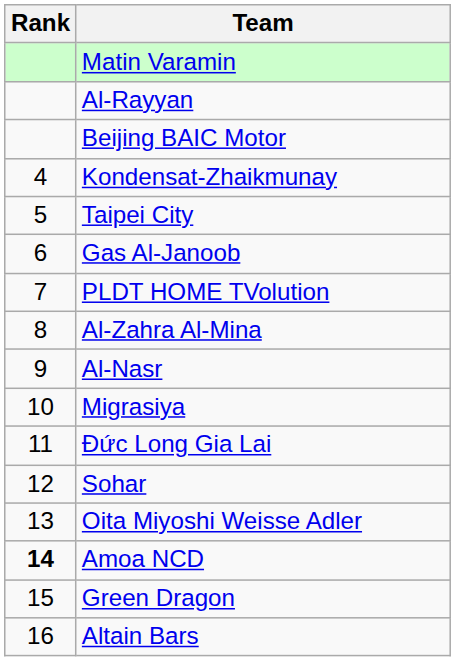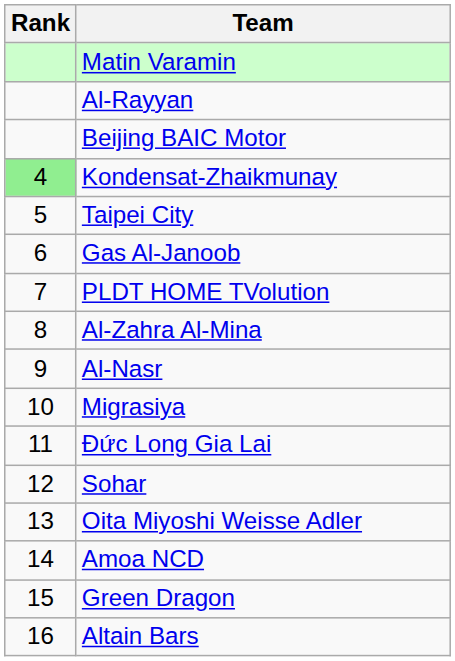Kondensat-Zhaikmunay | Rank: no background -> lightgreen background
Amoa NCD | Rank: bold -> normal
